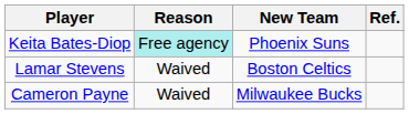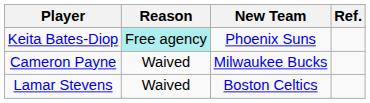rows swapped: Lamar Stevens <-> Cameron Payne
